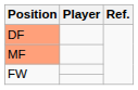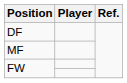DF | Position: lightsalmon background -> no background
MF | Position: lightsalmon background -> no background
